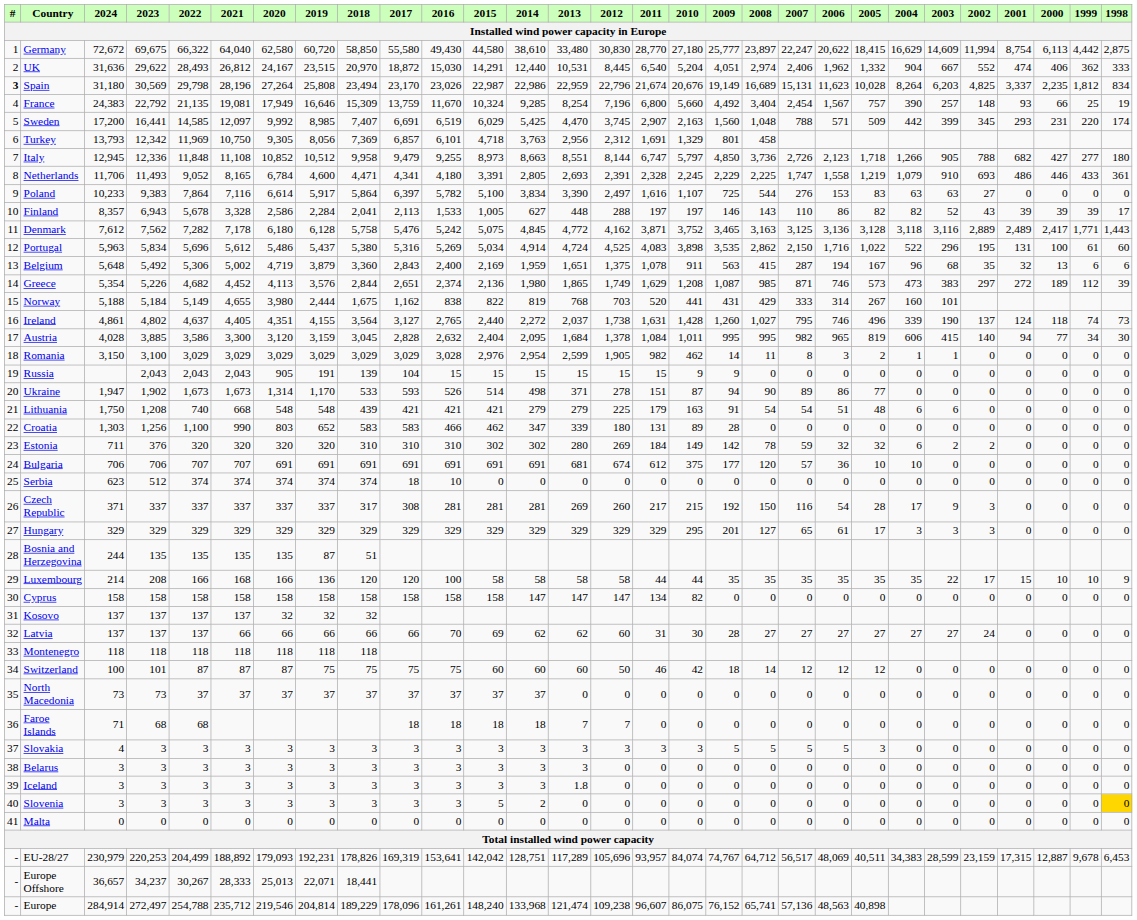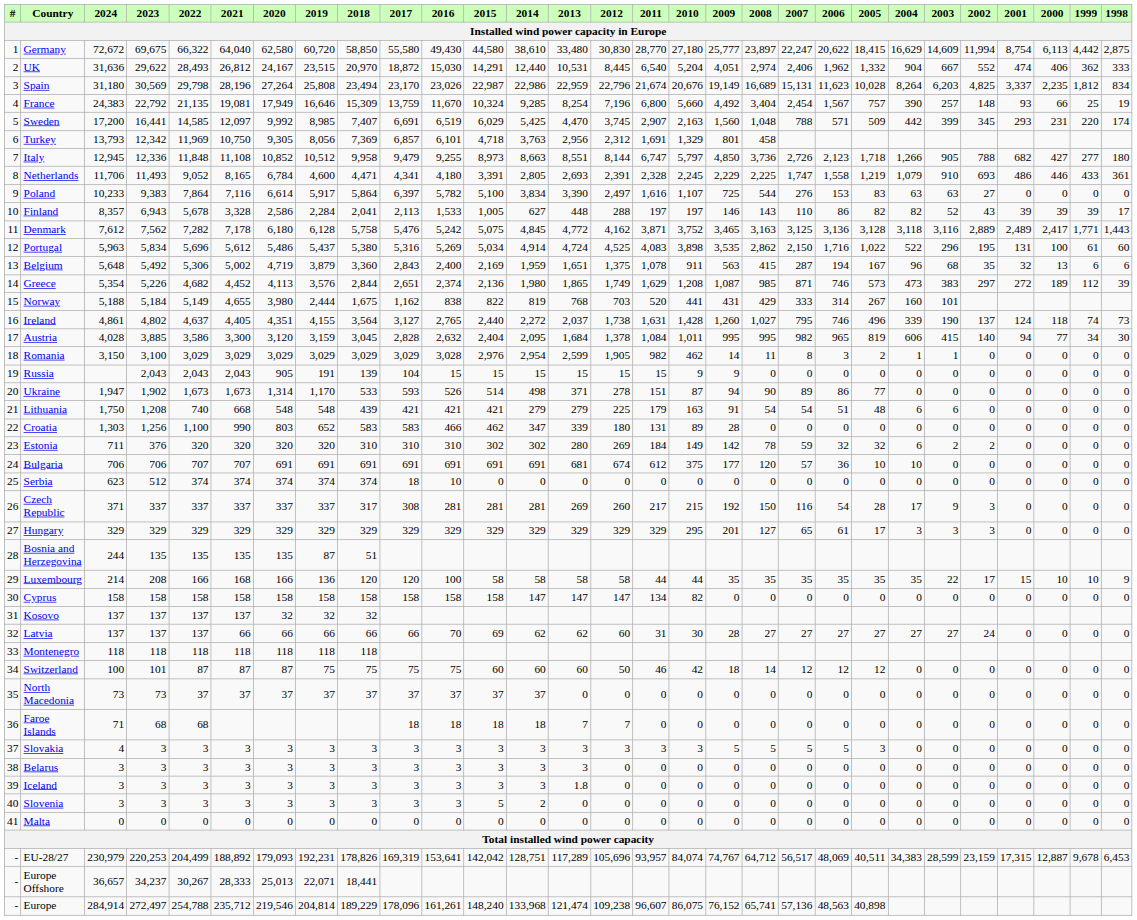Spain | #: bold -> normal
Slovenia | 1998: gold background -> no background
